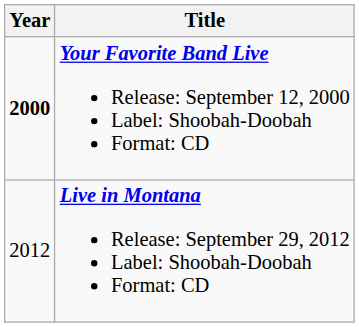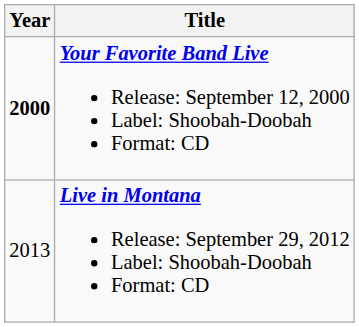row 3 | Year: 2012 -> 2013
